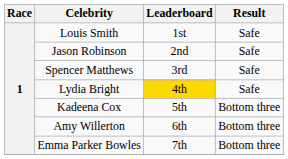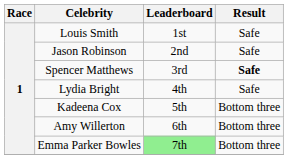Spencer Matthews | Result: normal -> bold
Lydia Bright | Leaderboard: gold background -> no background
Emma Parker Bowles | Leaderboard: no background -> lightgreen background
